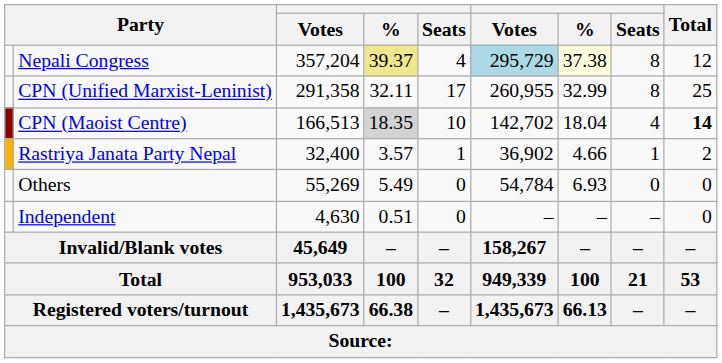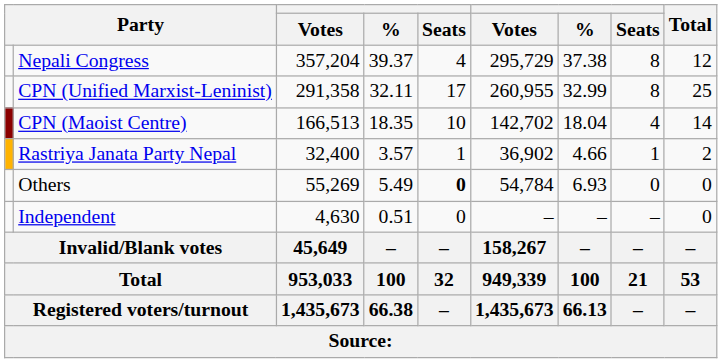Nepali Congress | column 4: khaki background -> no background
Nepali Congress | column 6: lightblue background -> no background
Nepali Congress | column 7: lightyellow background -> no background
CPN (Maoist Centre) | column 4: lightgrey background -> no background
CPN (Maoist Centre) | Total: bold -> normal
Others | column 5: normal -> bold
